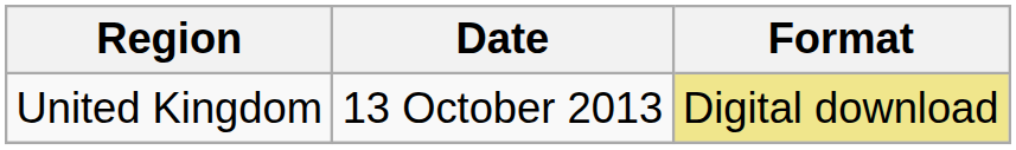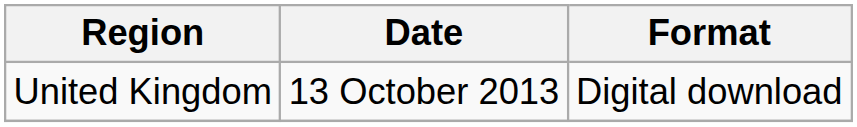United Kingdom | Format: khaki background -> no background
